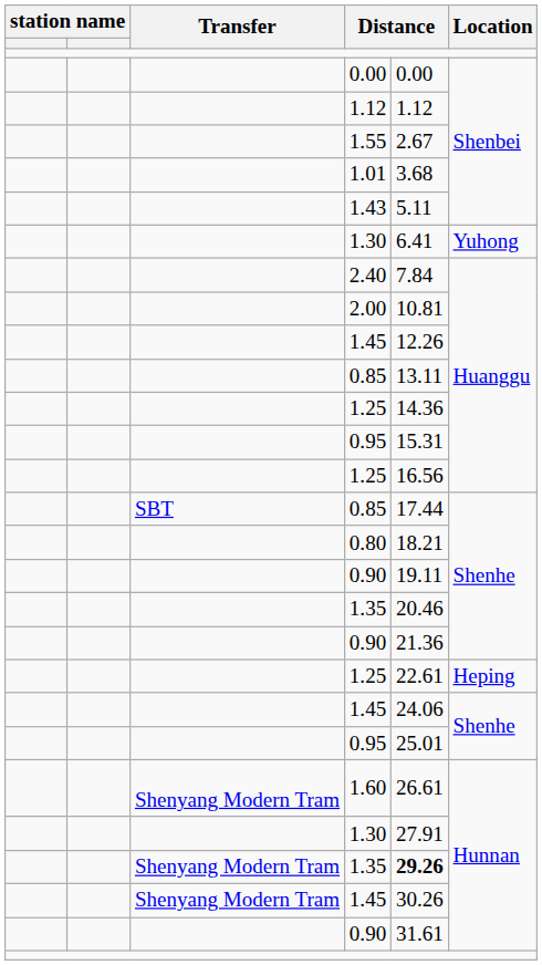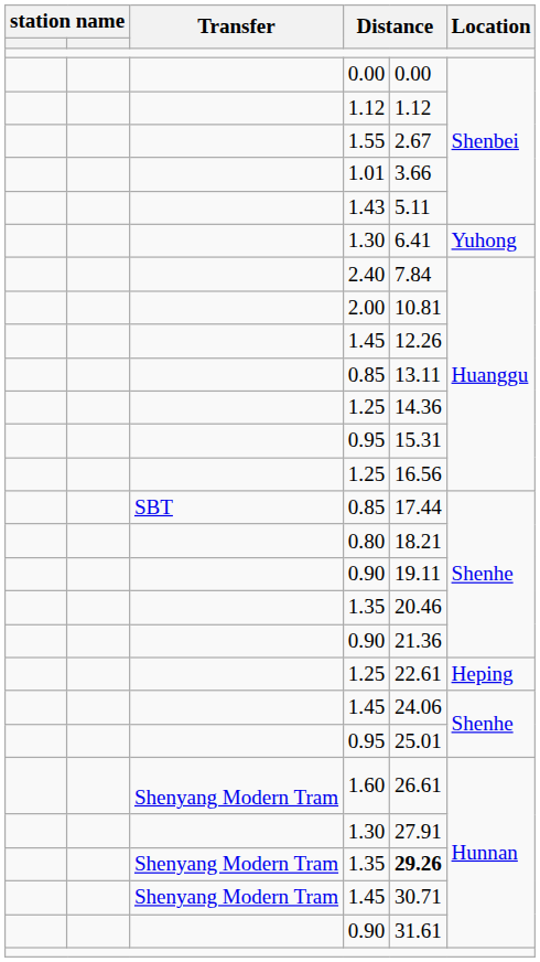1.01 | column 5: 3.68 -> 3.66
Shenyang Modern Tram / 1.45 | column 5: 30.26 -> 30.71
